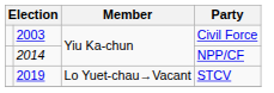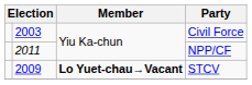NPP/CF | column 2: 2014 -> 2011
STCV | column 2: 2019 -> 2009
STCV | Member: normal -> bold
